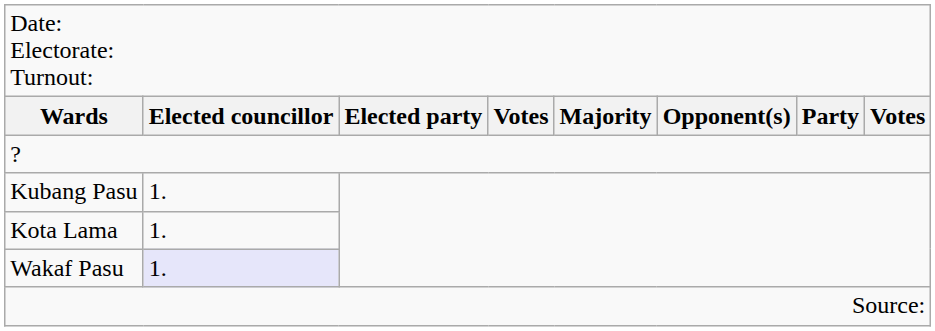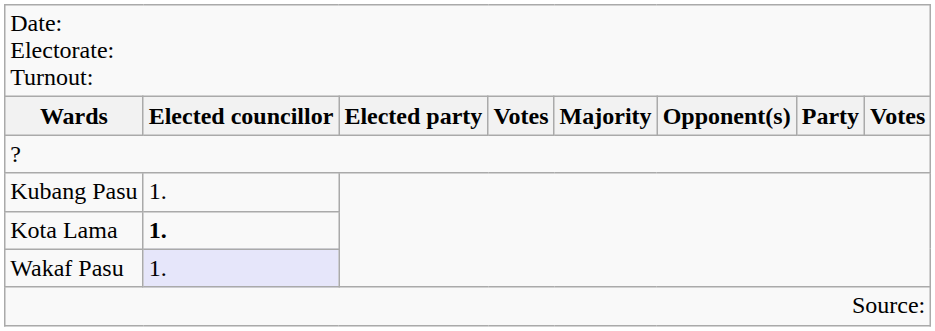Kota Lama | column 2: normal -> bold
